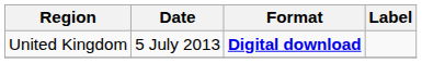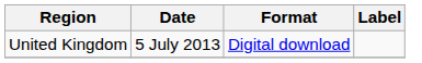United Kingdom | Format: bold -> normal
